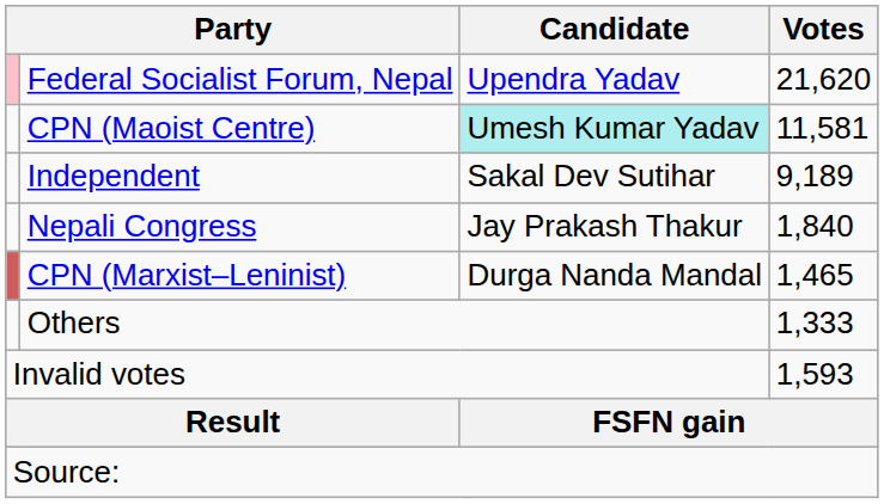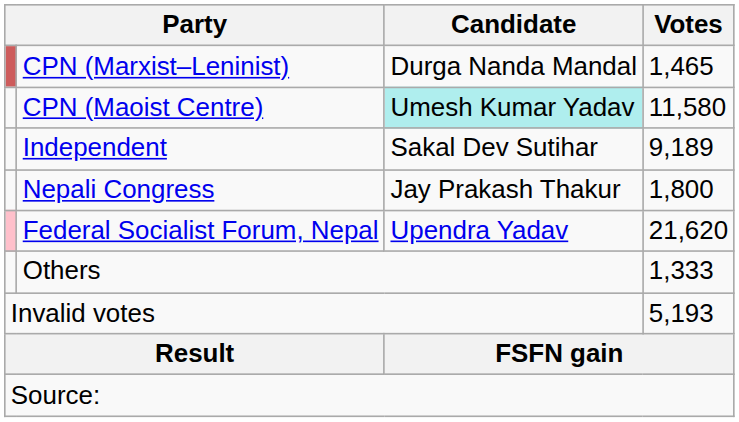rows swapped: Federal Socialist Forum, Nepal <-> CPN (Marxist–Leninist)
CPN (Maoist Centre) | Votes: 11,581 -> 11,580
Nepali Congress | Votes: 1,840 -> 1,800
Invalid votes | Votes: 1,593 -> 5,193
